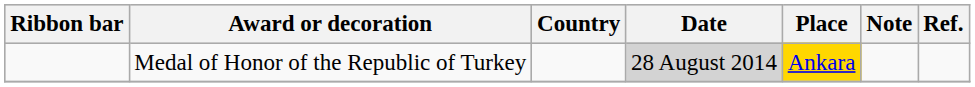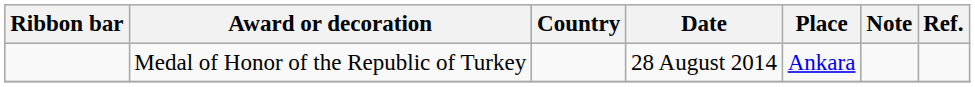Medal of Honor of the Republic of Turkey | Date: lightgrey background -> no background
Medal of Honor of the Republic of Turkey | Place: gold background -> no background
